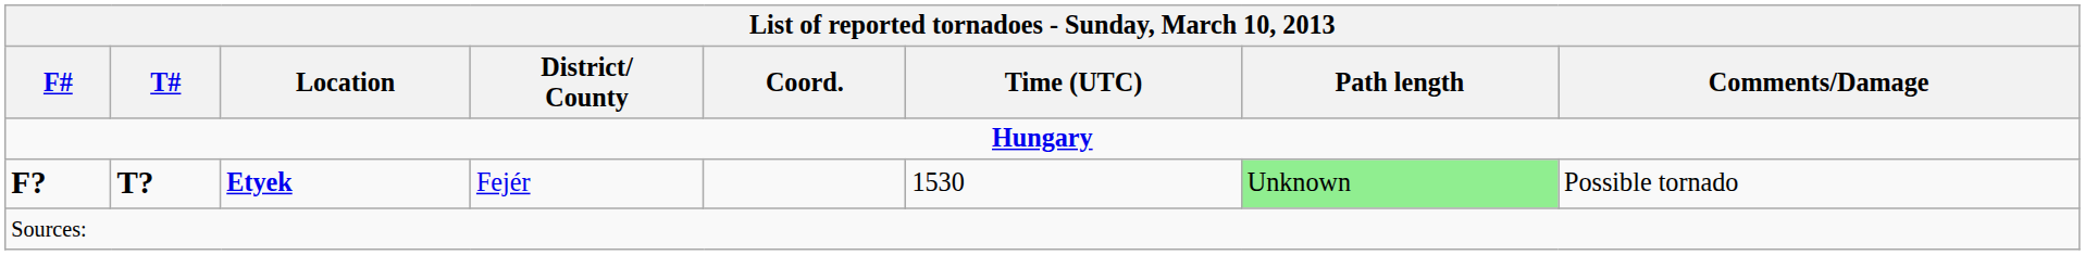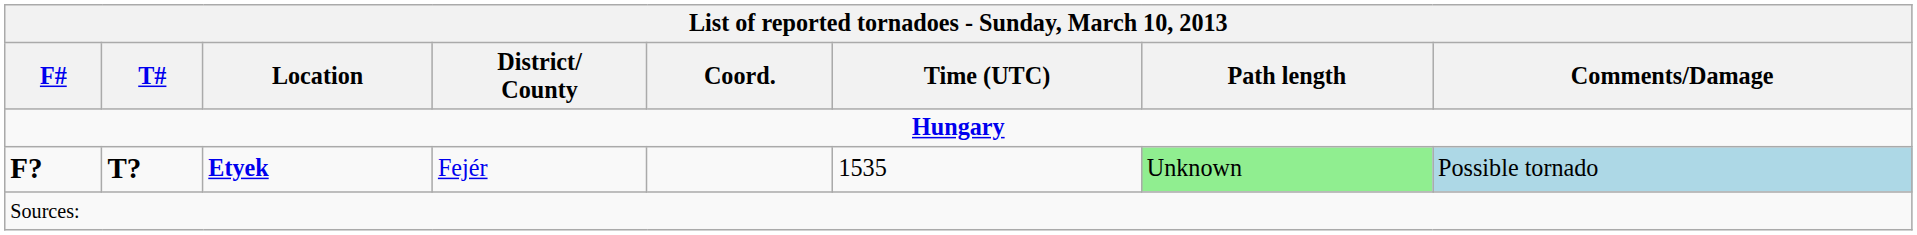F? | Time (UTC): 1530 -> 1535
F? | Comments/Damage: no background -> lightblue background
